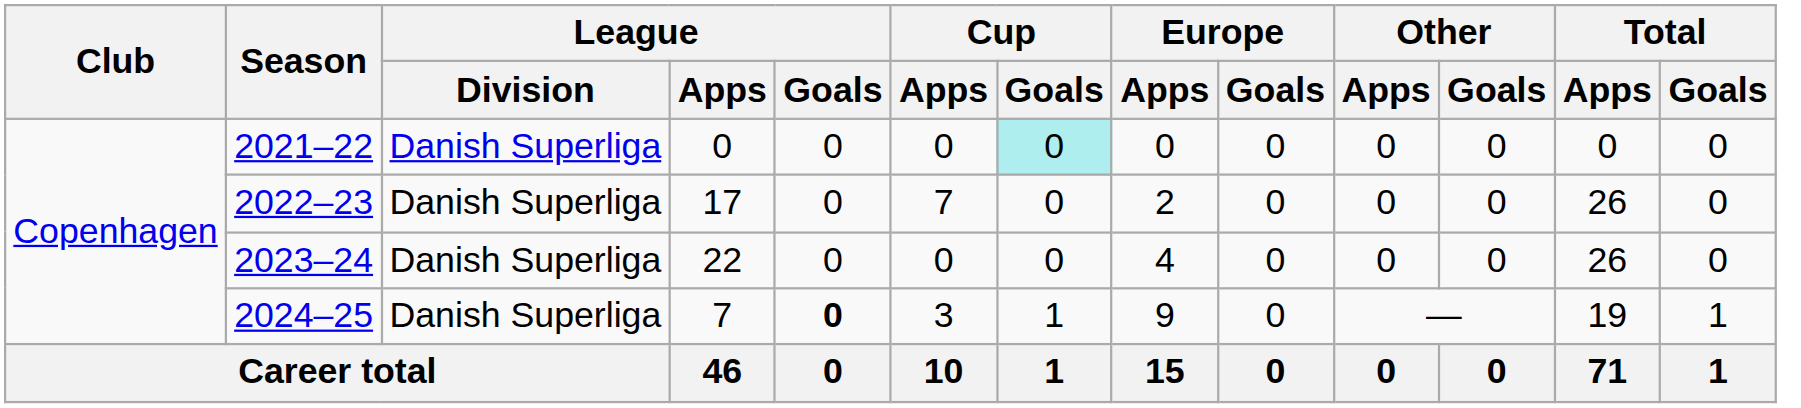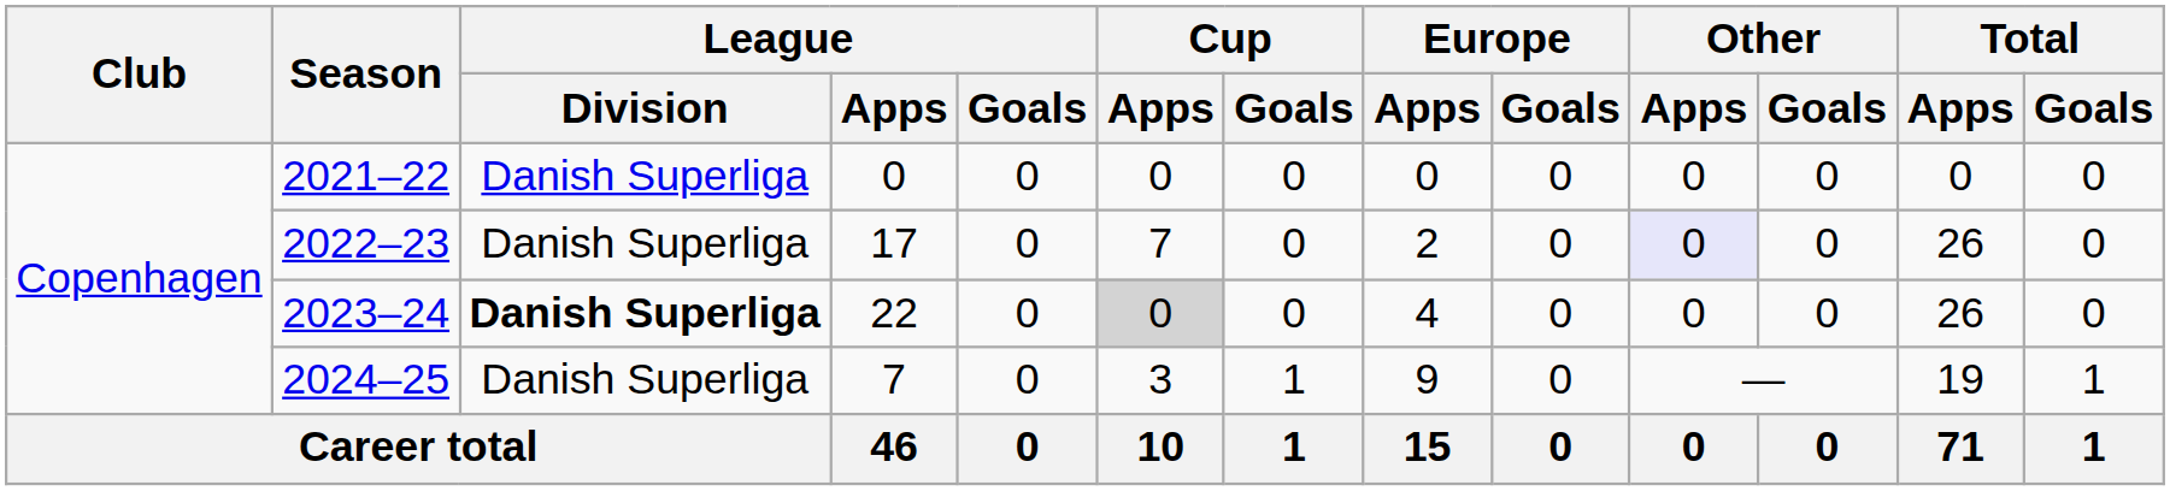2021–22 | Cup / Goals: paleturquoise background -> no background
2022–23 | Other / Apps: no background -> lavender background
2023–24 | League / Division: normal -> bold
2023–24 | Cup / Apps: no background -> lightgrey background
2024–25 | League / Goals: bold -> normal
